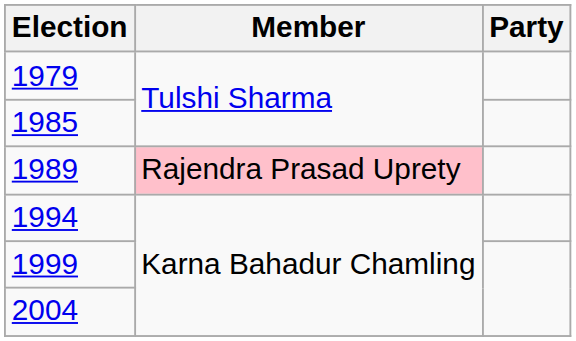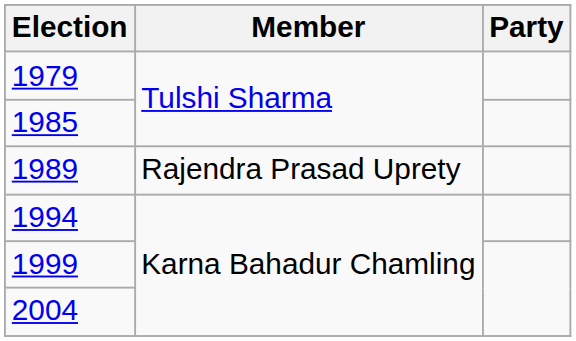1989 | Member: pink background -> no background
